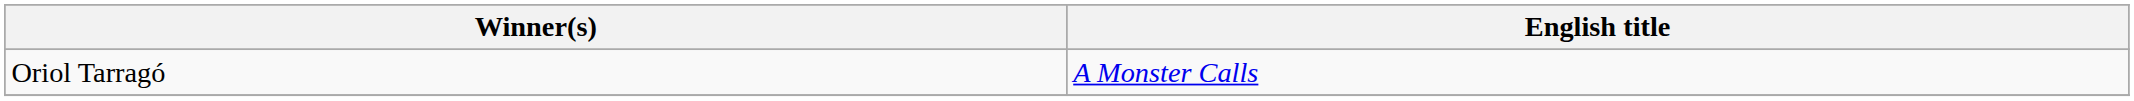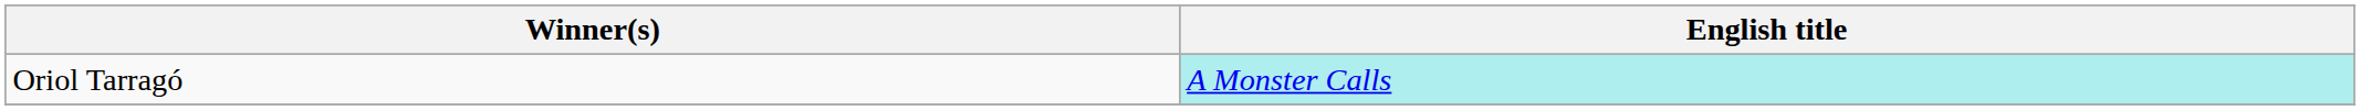Oriol Tarragó | English title: no background -> paleturquoise background
